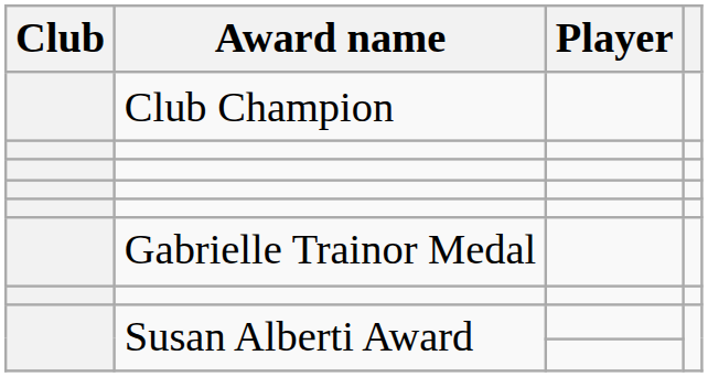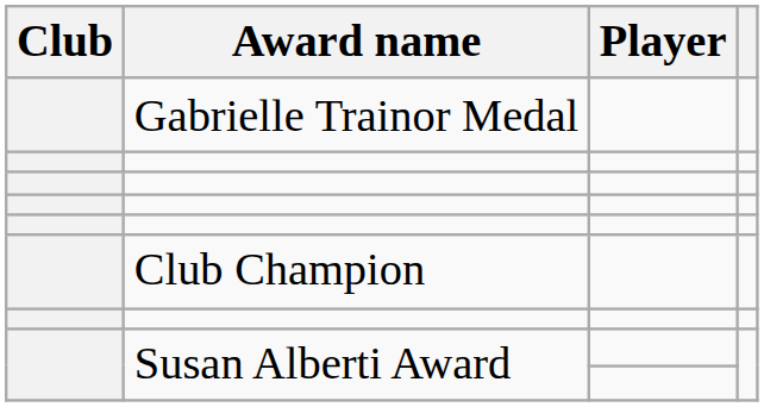rows swapped: Club Champion <-> Gabrielle Trainor Medal
